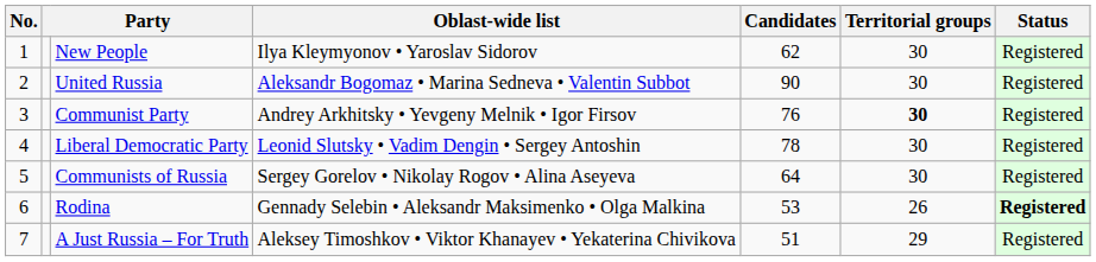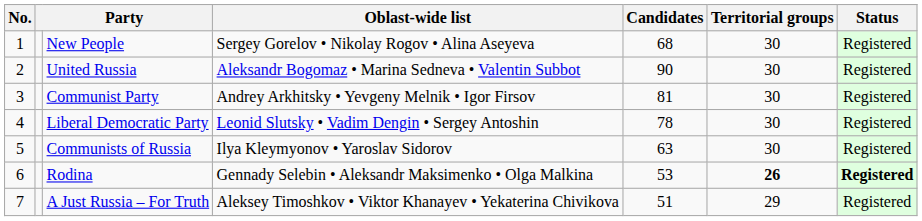New People | Oblast-wide list: Ilya Kleymyonov • Yaroslav Sidorov -> Sergey Gorelov • Nikolay Rogov • Alina Aseyeva
New People | Candidates: 62 -> 68
Communist Party | Candidates: 76 -> 81
Communist Party | Territorial groups: bold -> normal
Communists of Russia | Oblast-wide list: Sergey Gorelov • Nikolay Rogov • Alina Aseyeva -> Ilya Kleymyonov • Yaroslav Sidorov
Communists of Russia | Candidates: 64 -> 63
Rodina | Territorial groups: normal -> bold
